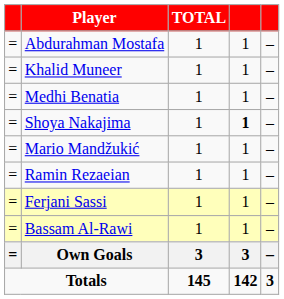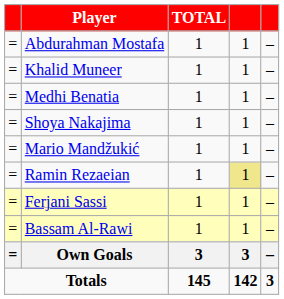Shoya Nakajima | column 4: bold -> normal
Ramin Rezaeian | column 4: no background -> khaki background
